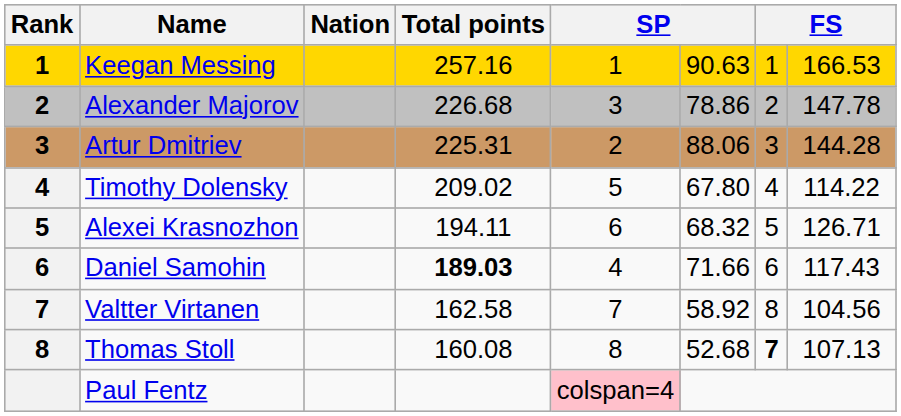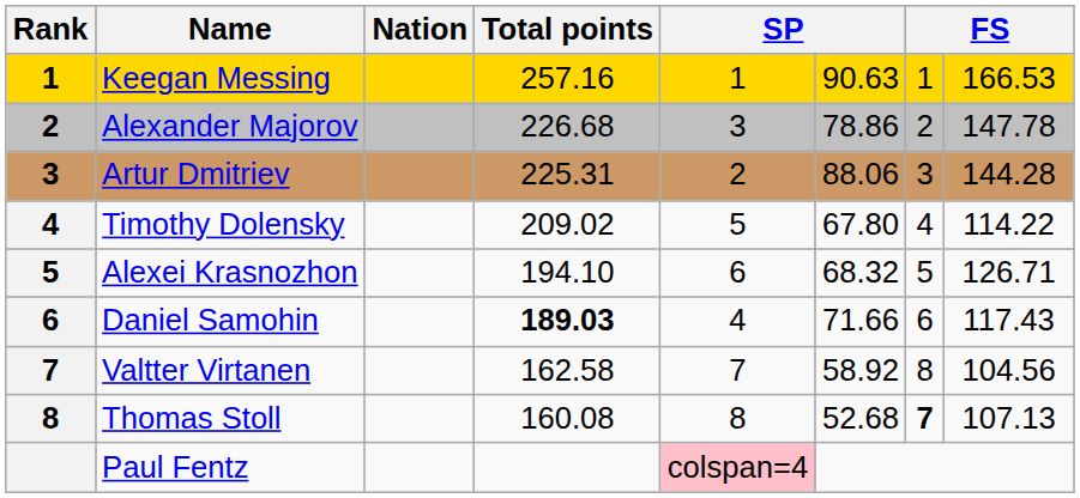Alexei Krasnozhon | Total points: 194.11 -> 194.10
